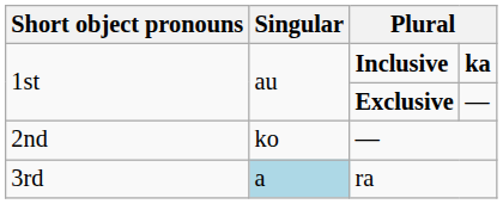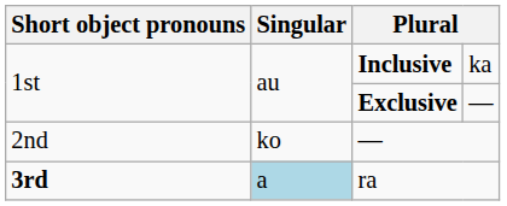Inclusive | column 4: bold -> normal
ra | Short object pronouns: normal -> bold
